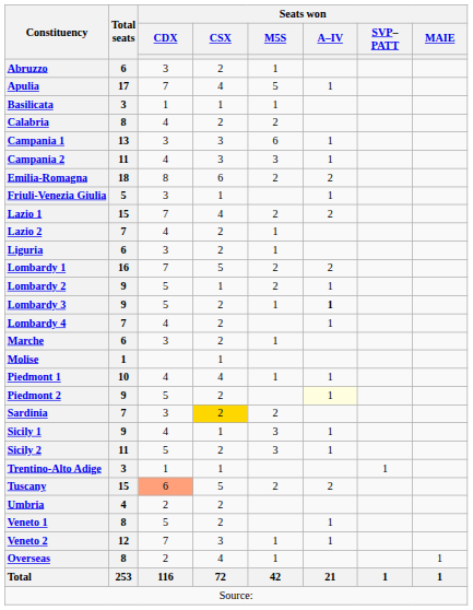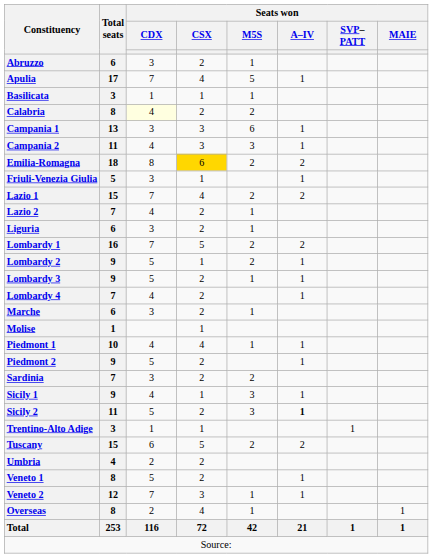Calabria | Seats won / CDX: no background -> lightyellow background
Emilia-Romagna | Seats won / CSX: no background -> gold background
Lombardy 3 | Seats won / A–IV: bold -> normal
Piedmont 2 | Seats won / A–IV: lightyellow background -> no background
Sardinia | Seats won / CSX: gold background -> no background
Sicily 2 | Seats won / A–IV: normal -> bold
Tuscany | Seats won / CDX: lightsalmon background -> no background
